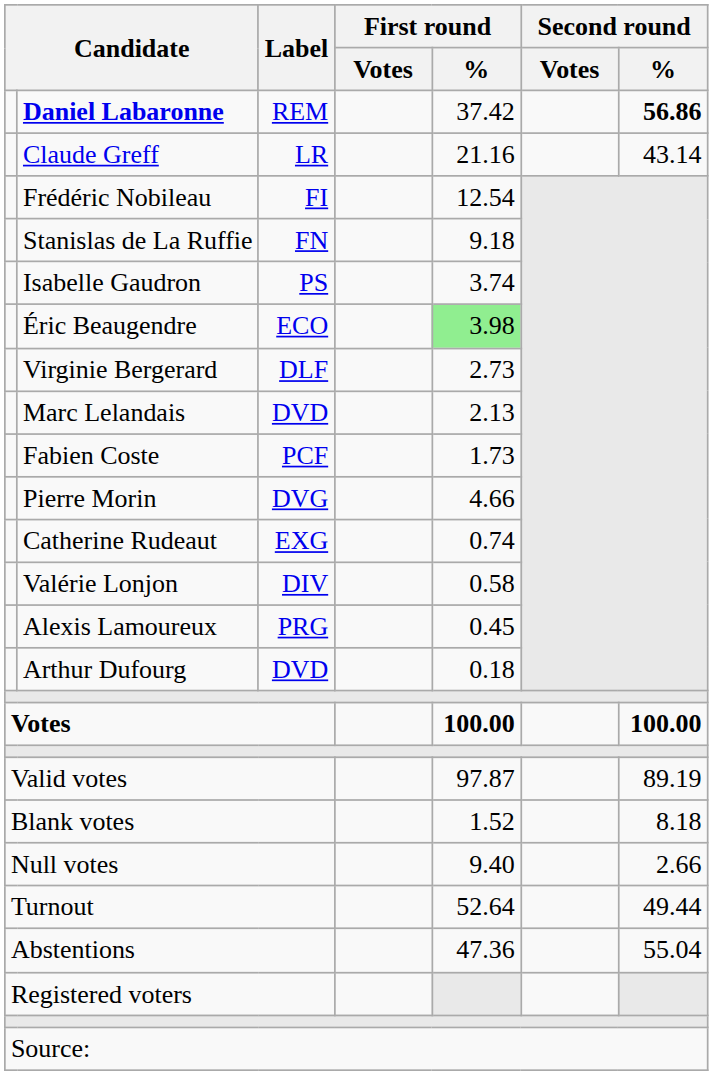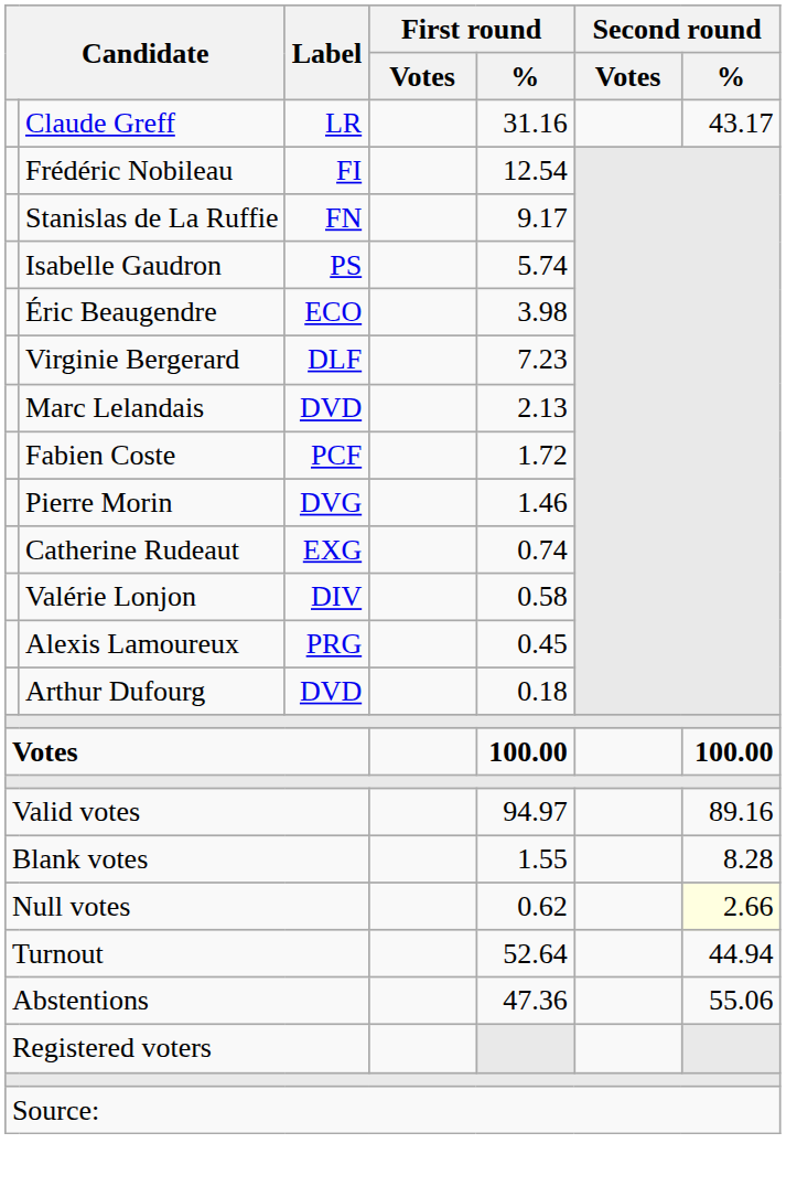- row: Daniel Labaronne | REM | 37.42 | 56.86
Claude Greff | First round / %: 21.16 -> 31.16
Claude Greff | Second round / %: 43.14 -> 43.17
Stanislas de La Ruffie | First round / %: 9.18 -> 9.17
Isabelle Gaudron | First round / %: 3.74 -> 5.74
Éric Beaugendre | First round / %: lightgreen background -> no background
Virginie Bergerard | First round / %: 2.73 -> 7.23
Fabien Coste | First round / %: 1.73 -> 1.72
Pierre Morin | First round / %: 4.66 -> 1.46
Valid votes | First round / %: 97.87 -> 94.97
Valid votes | Second round / %: 89.19 -> 89.16
Blank votes | First round / %: 1.52 -> 1.55
Blank votes | Second round / %: 8.18 -> 8.28
Null votes | First round / %: 9.40 -> 0.62
Null votes | Second round / %: no background -> lightyellow background
Turnout | Second round / %: 49.44 -> 44.94
Abstentions | Second round / %: 55.04 -> 55.06
